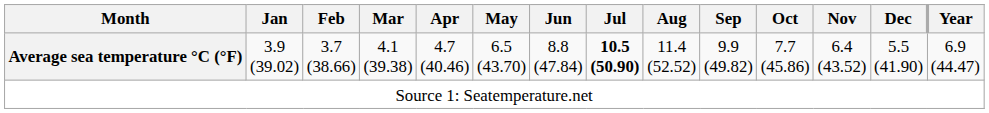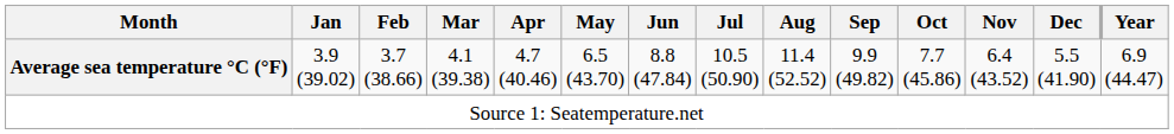row 2 | Jul: bold -> normal
